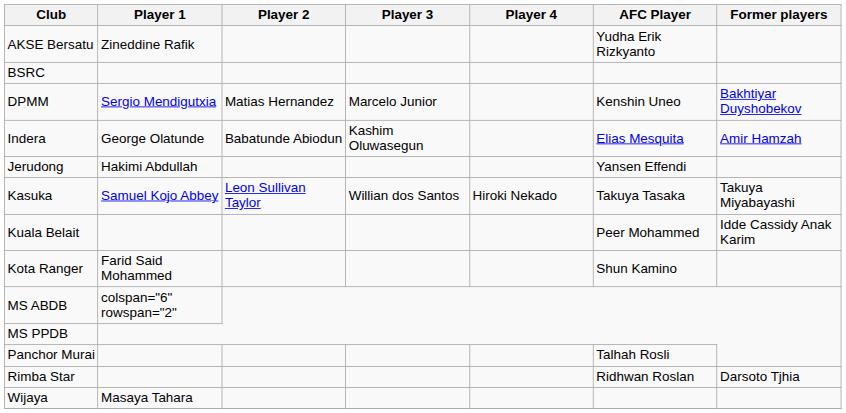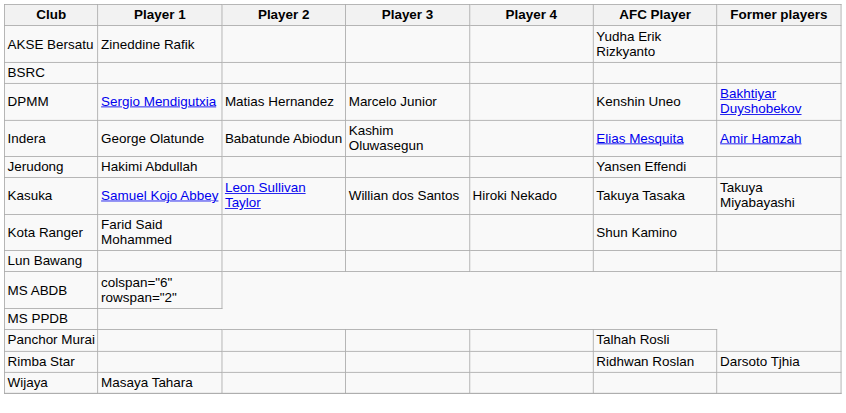- row: Kuala Belait | Peer Mohammed | Idde Cassidy Anak Karim
+ row: Lun Bawang
